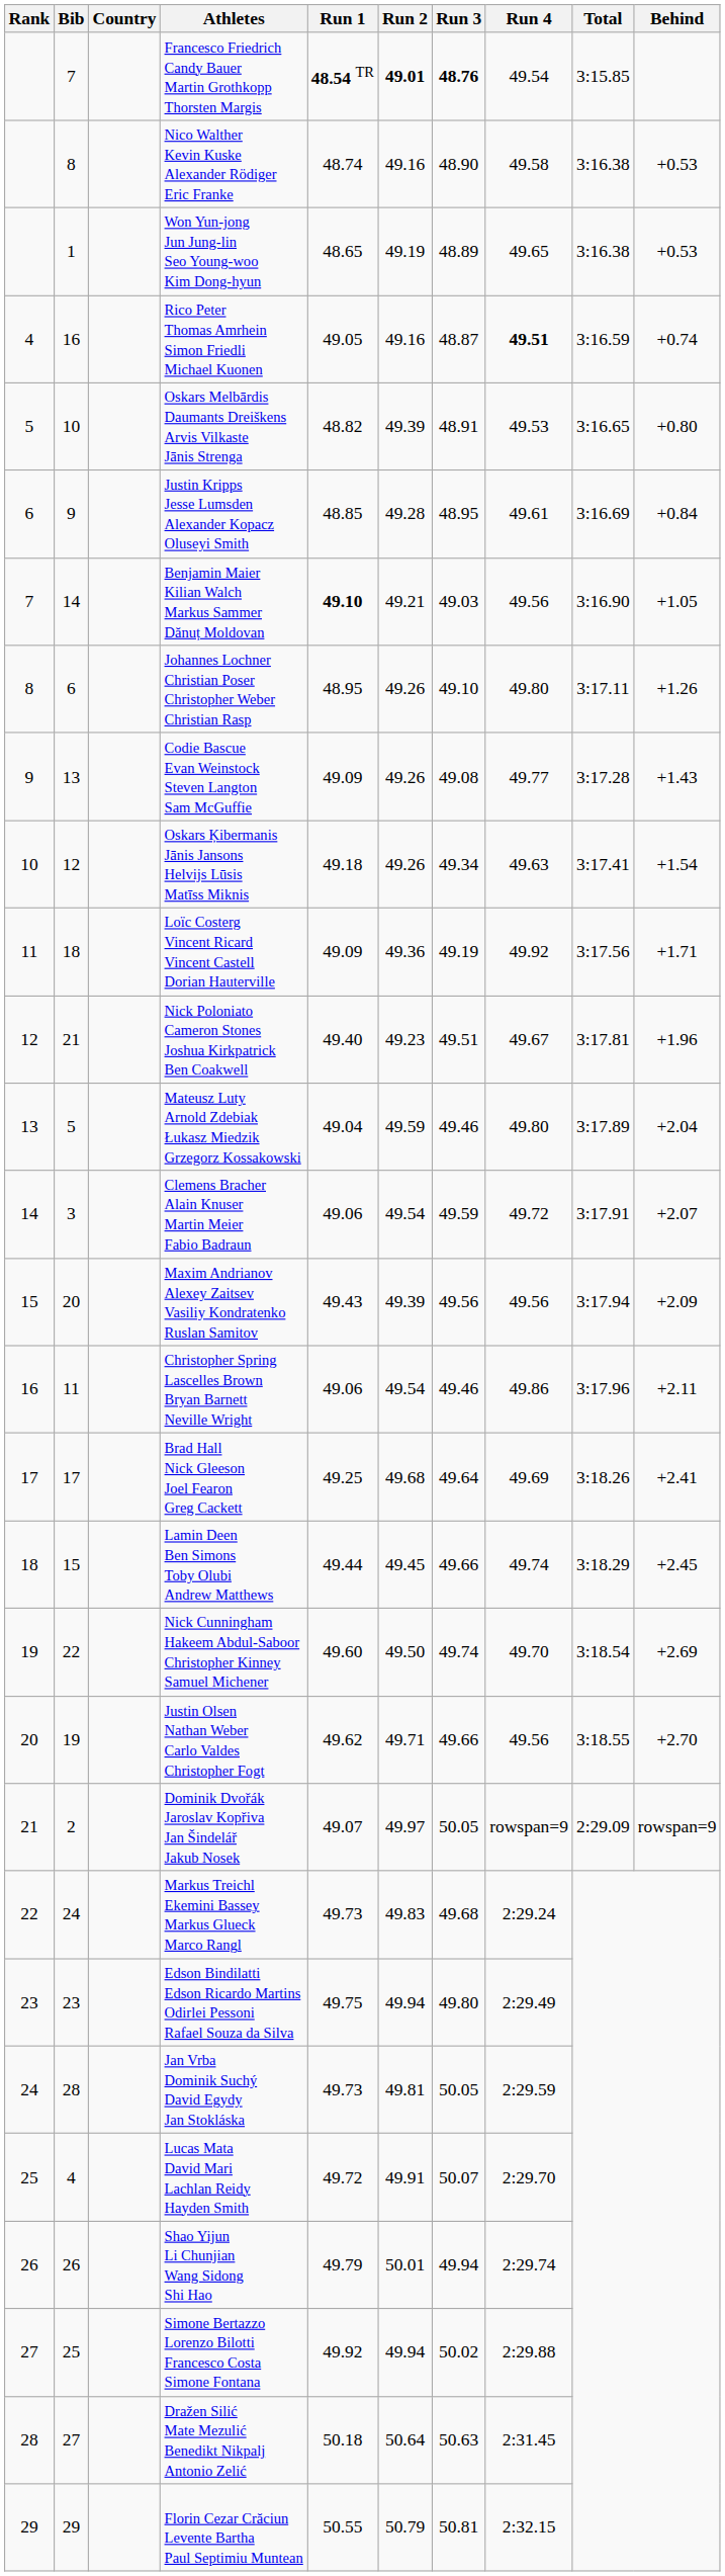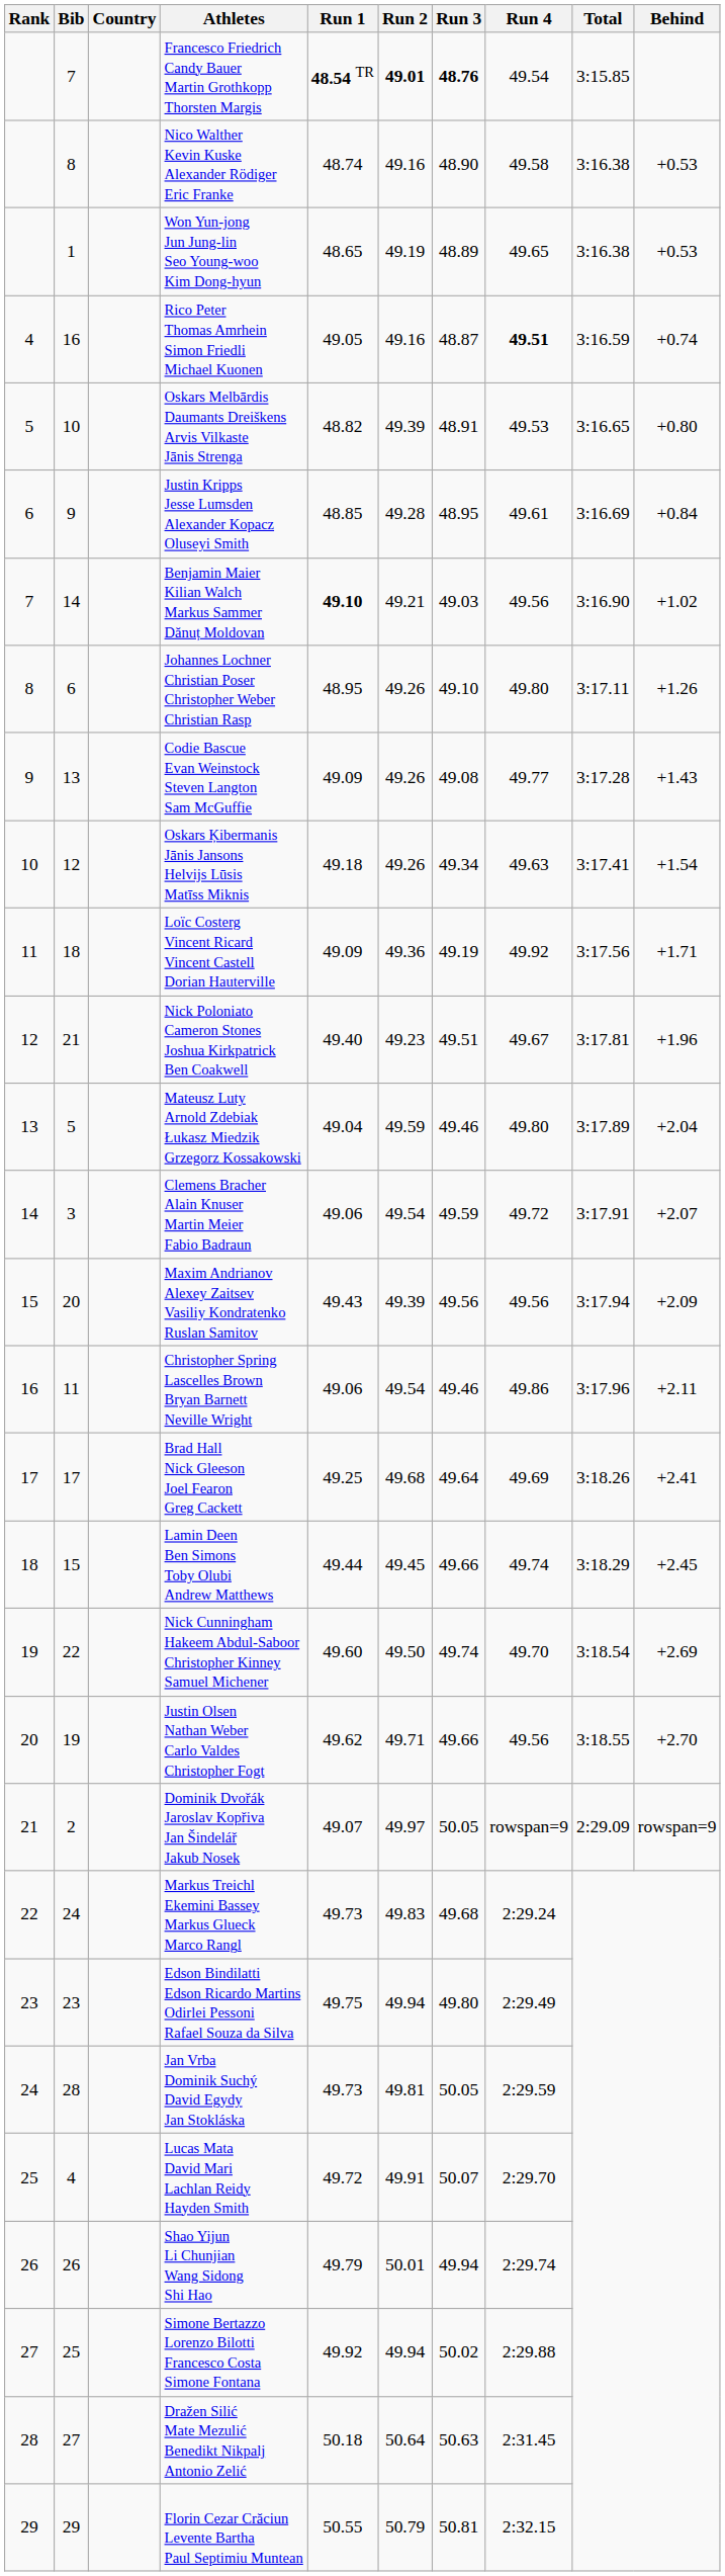Benjamin Maier Kilian Walch Markus Sammer Dănuț Moldovan | Behind: +1.05 -> +1.02
